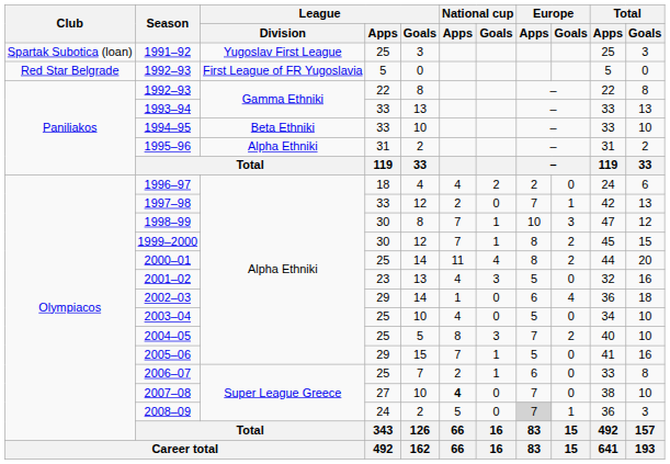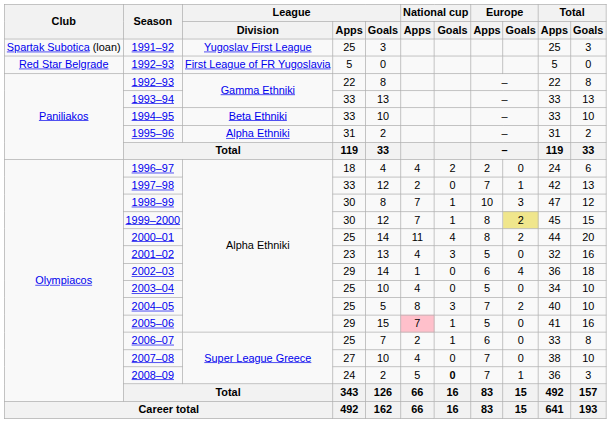1999–2000 | Europe / Goals: no background -> khaki background
2005–06 | National cup / Apps: no background -> pink background
2007–08 | National cup / Apps: bold -> normal
2008–09 | National cup / Goals: normal -> bold
2008–09 | Europe / Apps: lightgrey background -> no background
